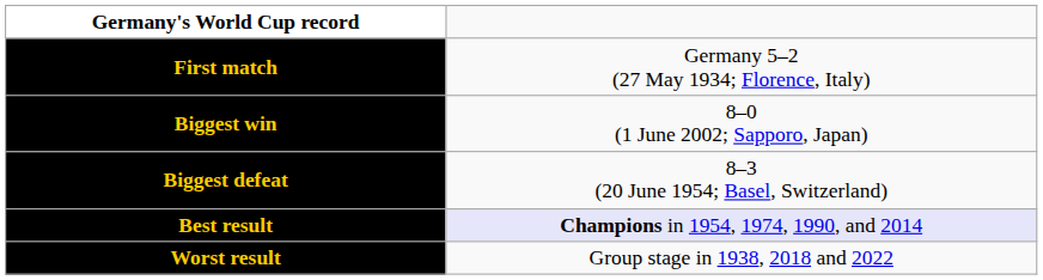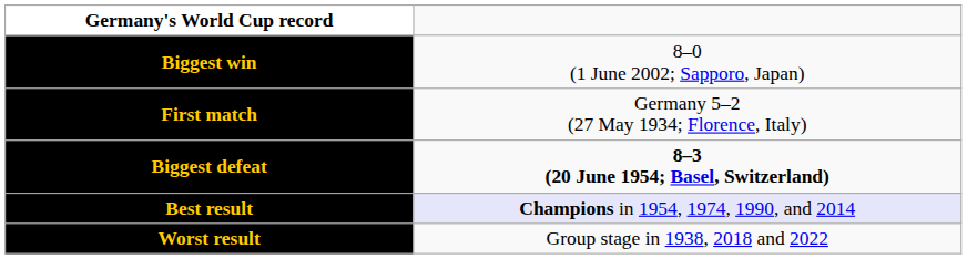rows swapped: First match <-> Biggest win
Biggest defeat | column 2: normal -> bold
